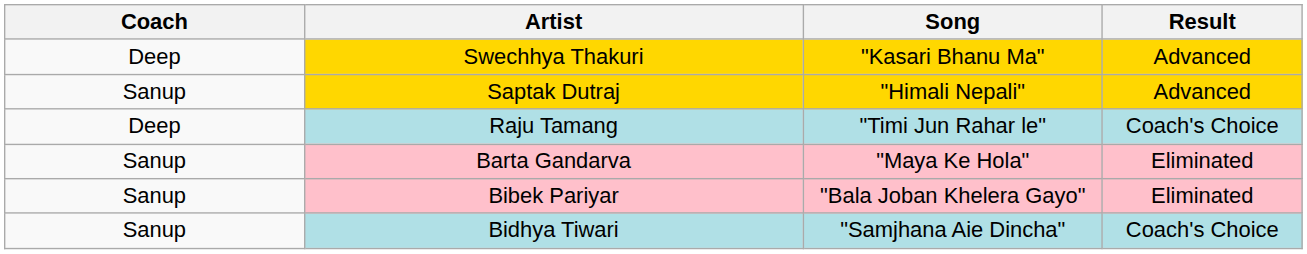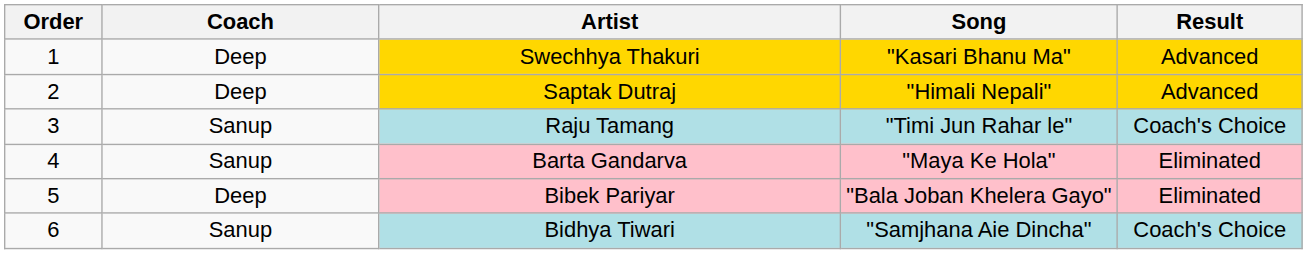+ column: Order | 1 | 2 | 3 | 4 | 5 | 6
Saptak Dutraj | Coach: Sanup -> Deep
Raju Tamang | Coach: Deep -> Sanup
Bibek Pariyar | Coach: Sanup -> Deep
